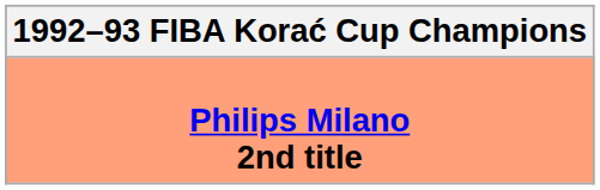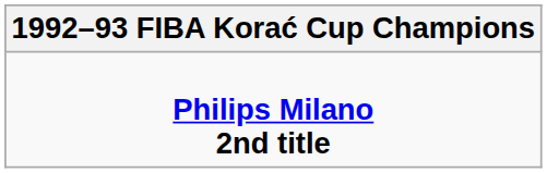row 2 | column 1: lightsalmon background -> no background
